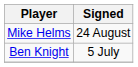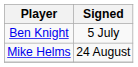rows swapped: Ben Knight <-> Mike Helms
